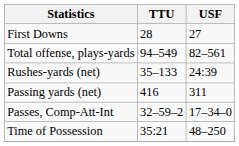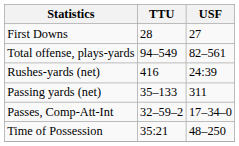Rushes-yards (net) | TTU: 35–133 -> 416
Passing yards (net) | TTU: 416 -> 35–133
